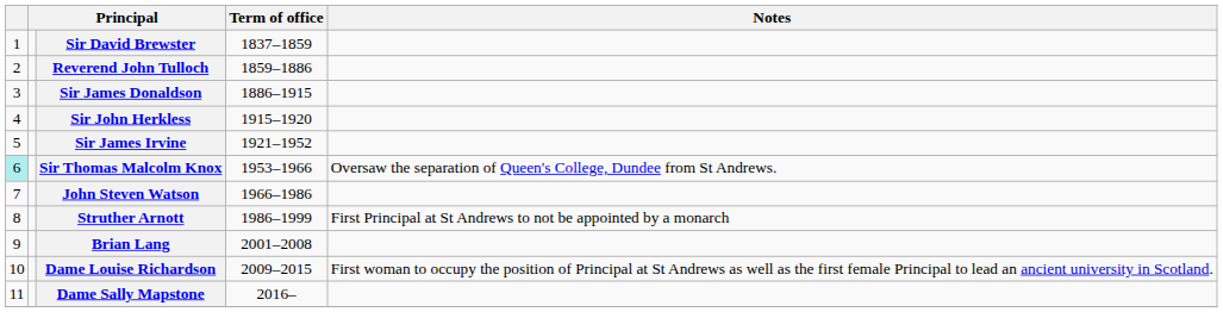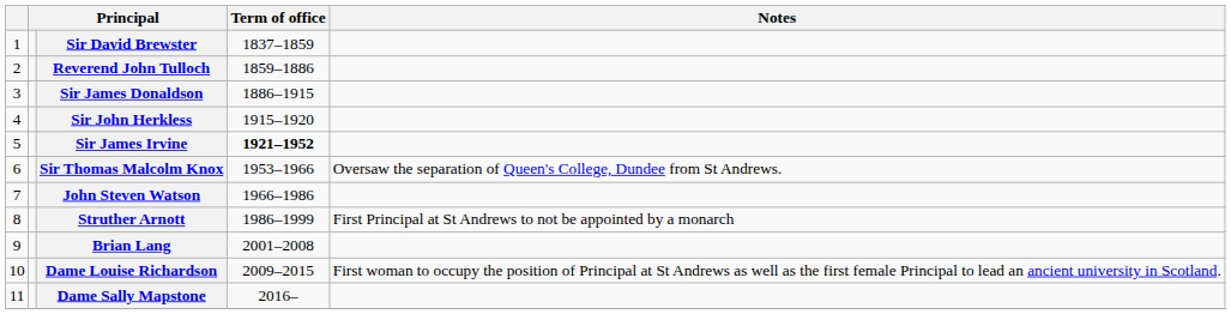Sir James Irvine | Term of office: normal -> bold
Sir Thomas Malcolm Knox | column 1: paleturquoise background -> no background
